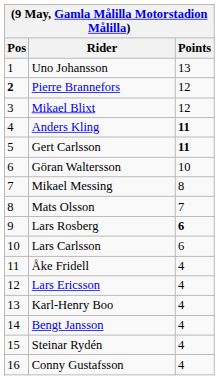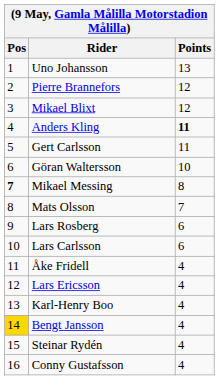Pierre Brannefors | Pos: bold -> normal
Gert Carlsson | Points: bold -> normal
Mikael Messing | Pos: normal -> bold
Lars Rosberg | Points: bold -> normal
Bengt Jansson | Pos: no background -> gold background
